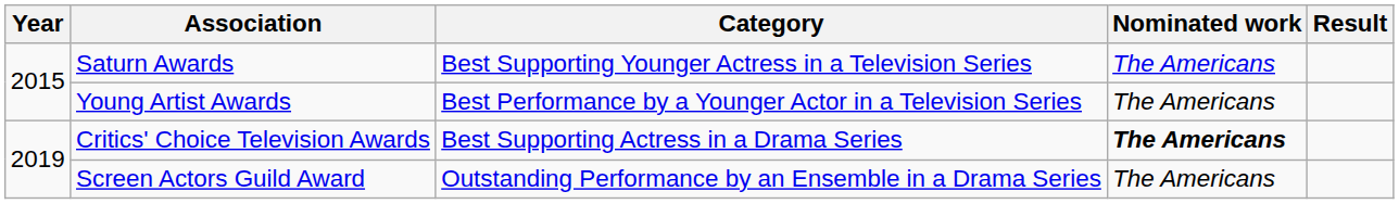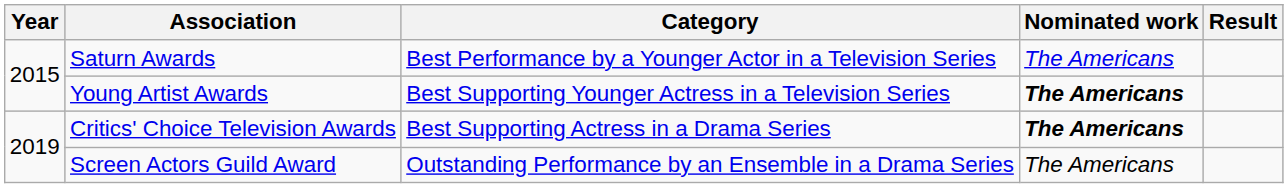Saturn Awards | Category: Best Supporting Younger Actress in a Television Series -> Best Performance by a Younger Actor in a Television Series
Young Artist Awards | Category: Best Performance by a Younger Actor in a Television Series -> Best Supporting Younger Actress in a Television Series
Young Artist Awards | Nominated work: normal -> bold
